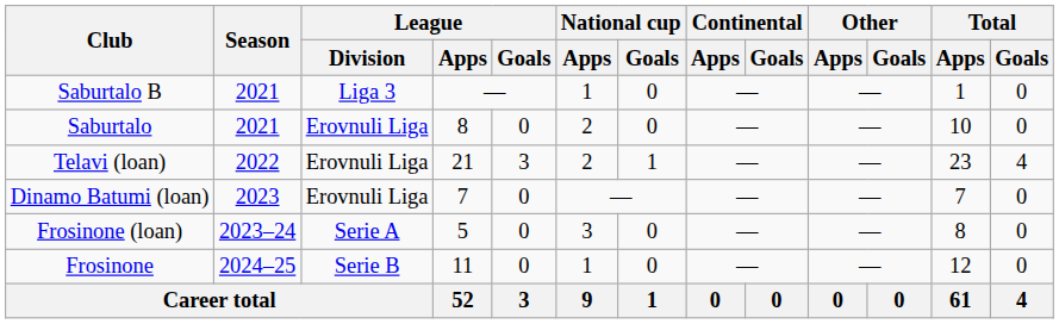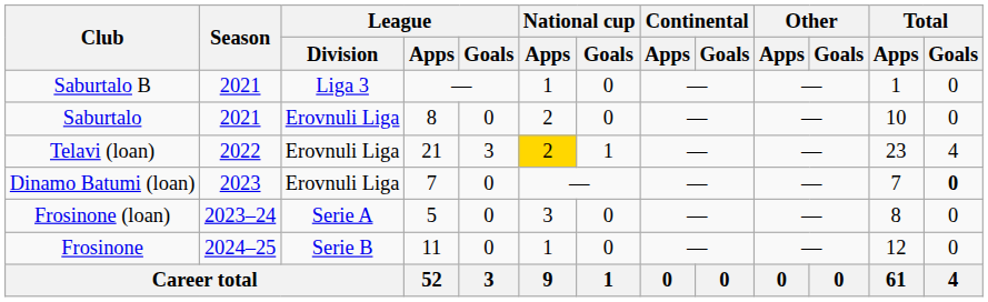Telavi (loan) | National cup / Apps: no background -> gold background
Dinamo Batumi (loan) | Total / Goals: normal -> bold
